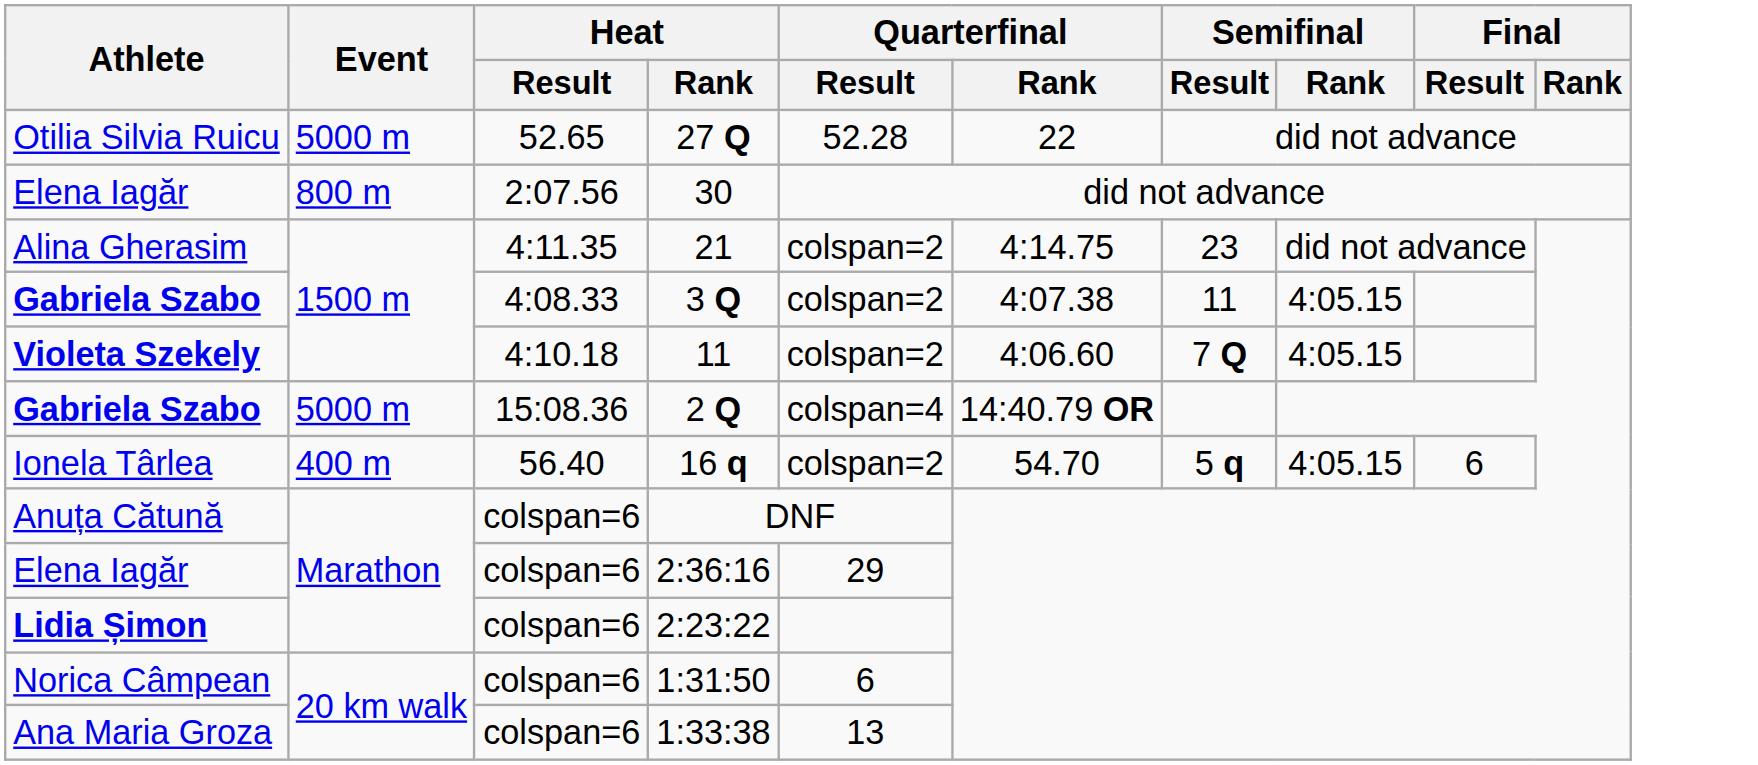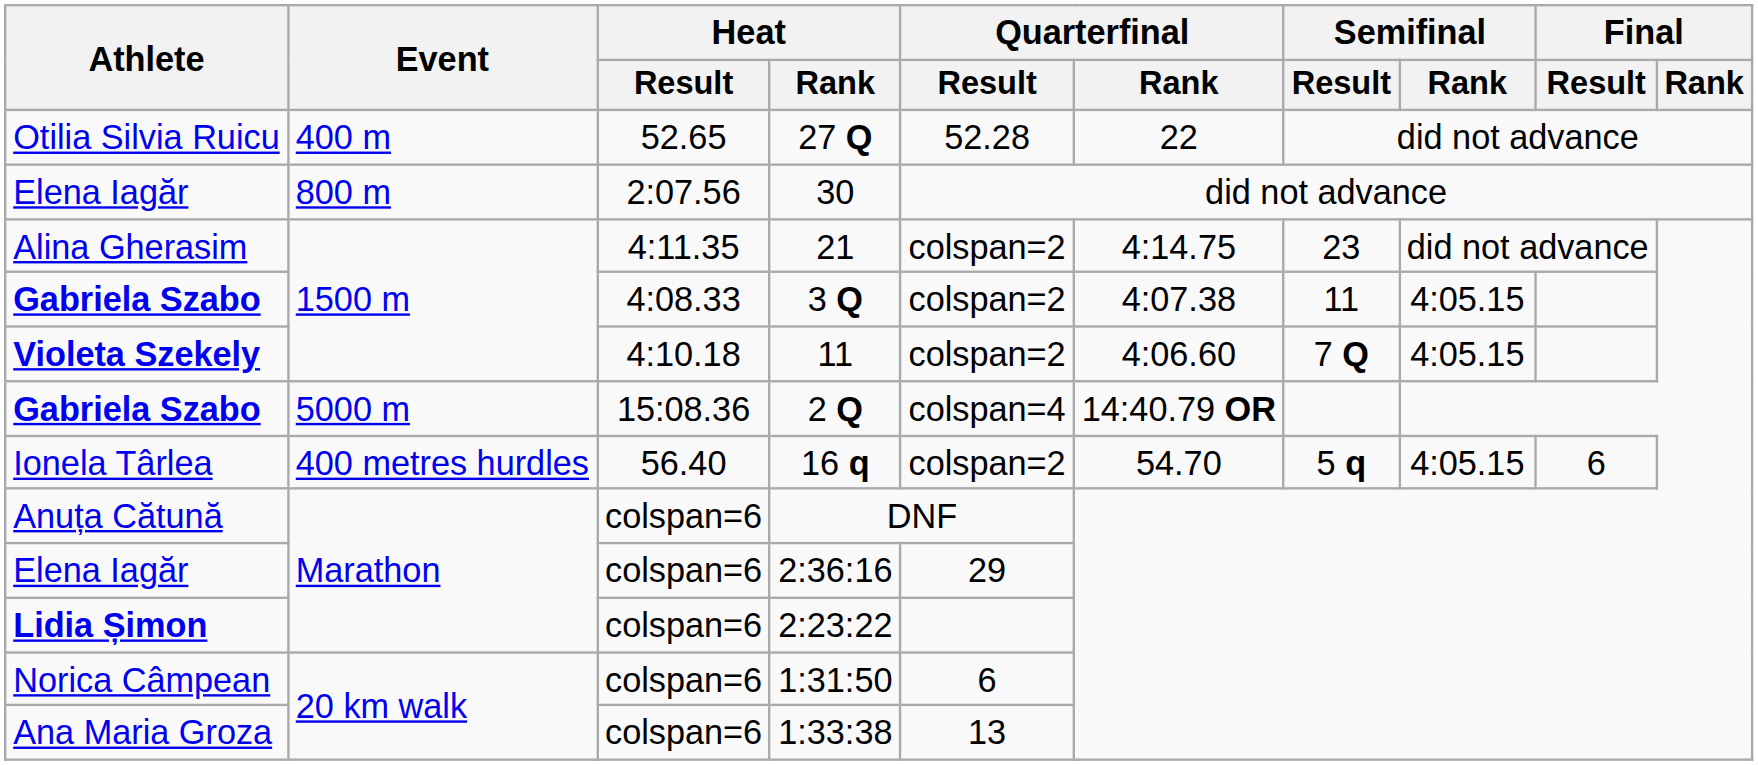27 Q | Event: 5000 m -> 400 m
16 q | Event: 400 m -> 400 metres hurdles
